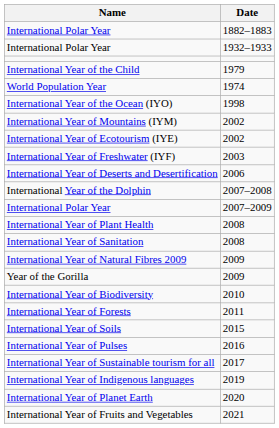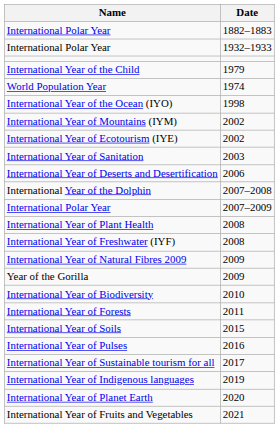row 10 | Name: International Year of Freshwater (IYF) -> International Year of Sanitation
row 15 | Name: International Year of Sanitation -> International Year of Freshwater (IYF)
